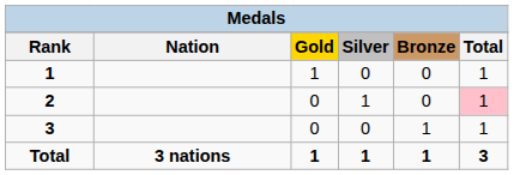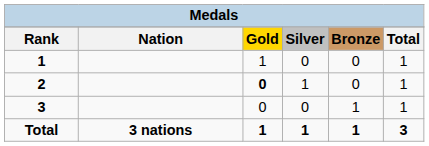2 | column 3: normal -> bold
2 | column 6: pink background -> no background
